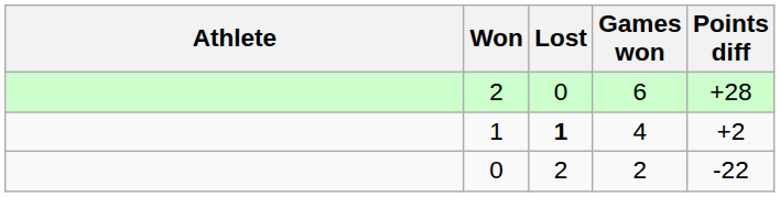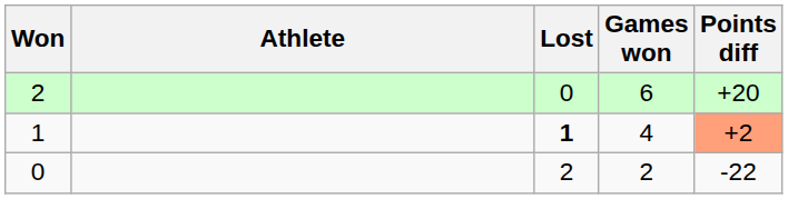columns swapped: Athlete <-> Won
row 2 | Points diff: +28 -> +20
row 3 | Points diff: no background -> lightsalmon background
